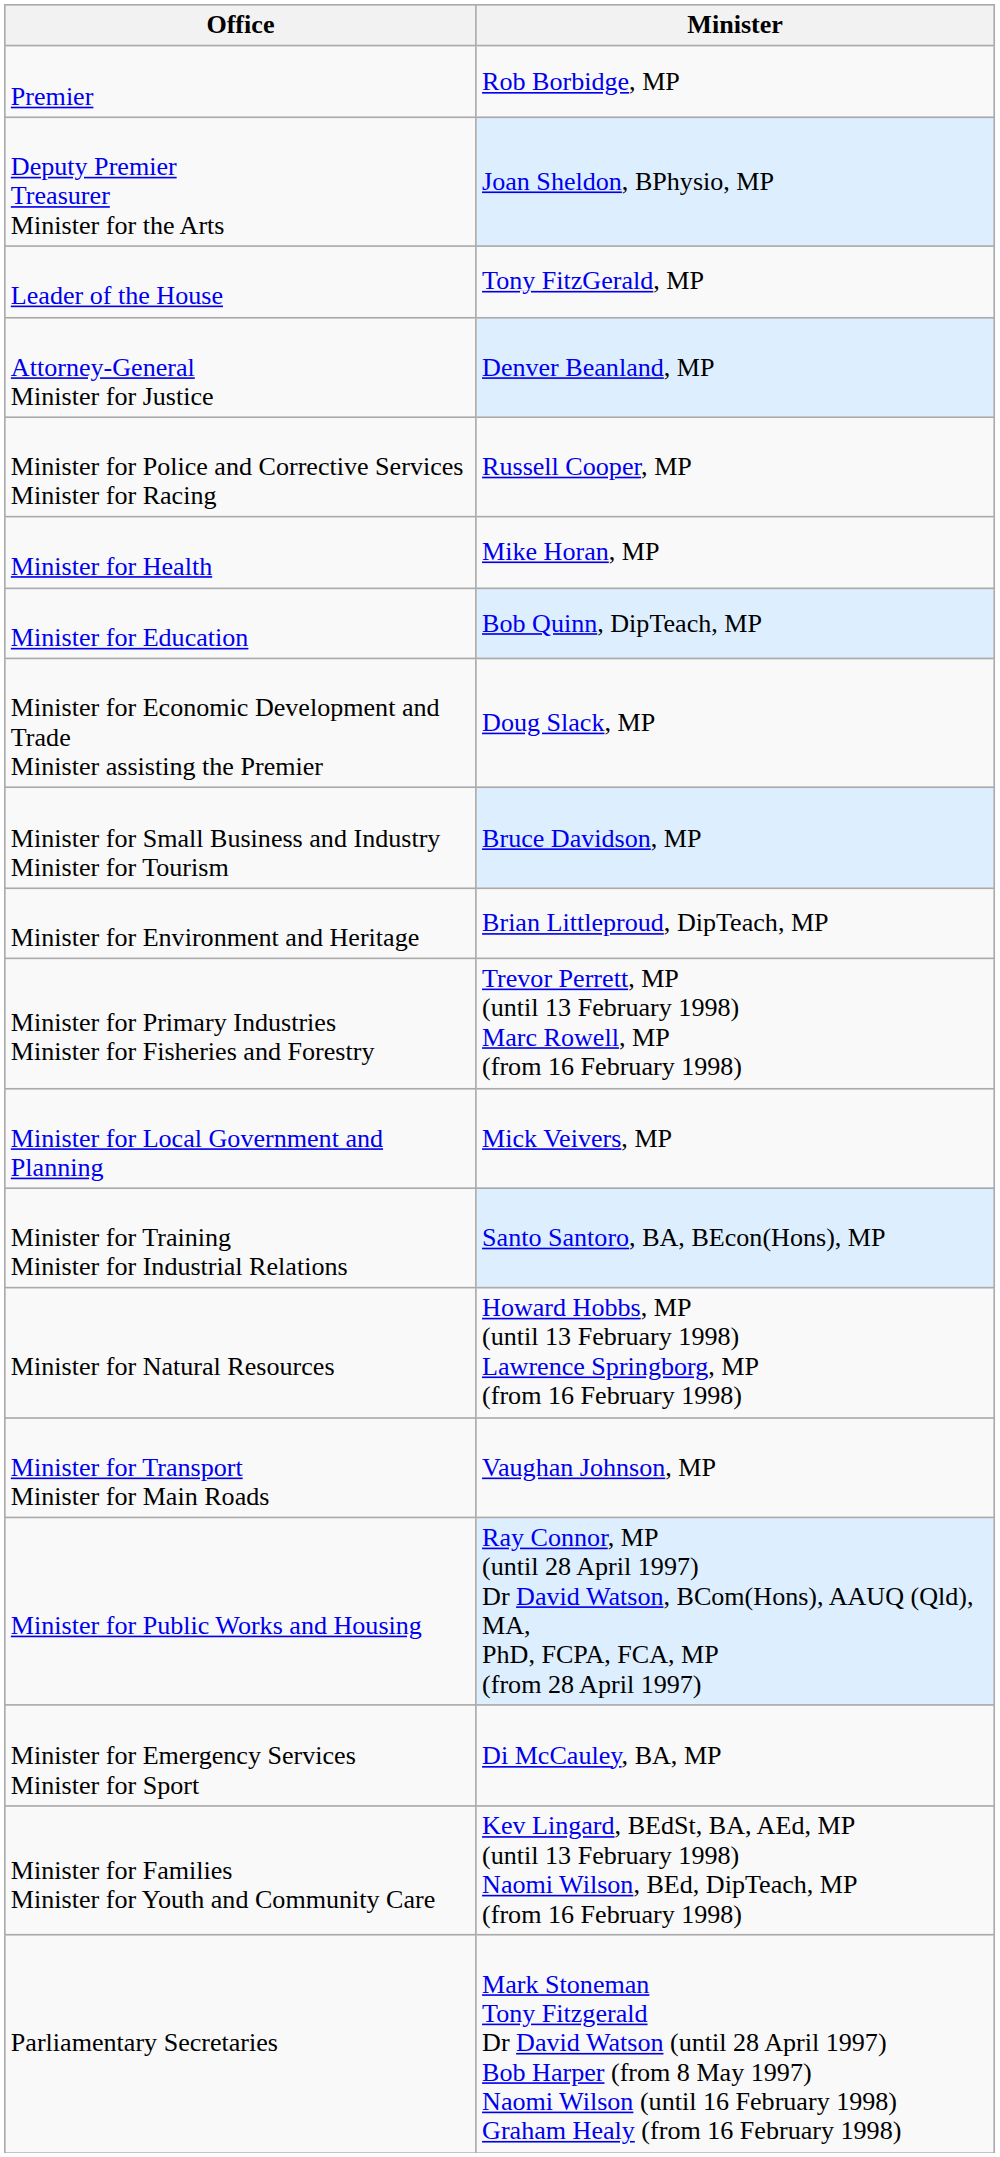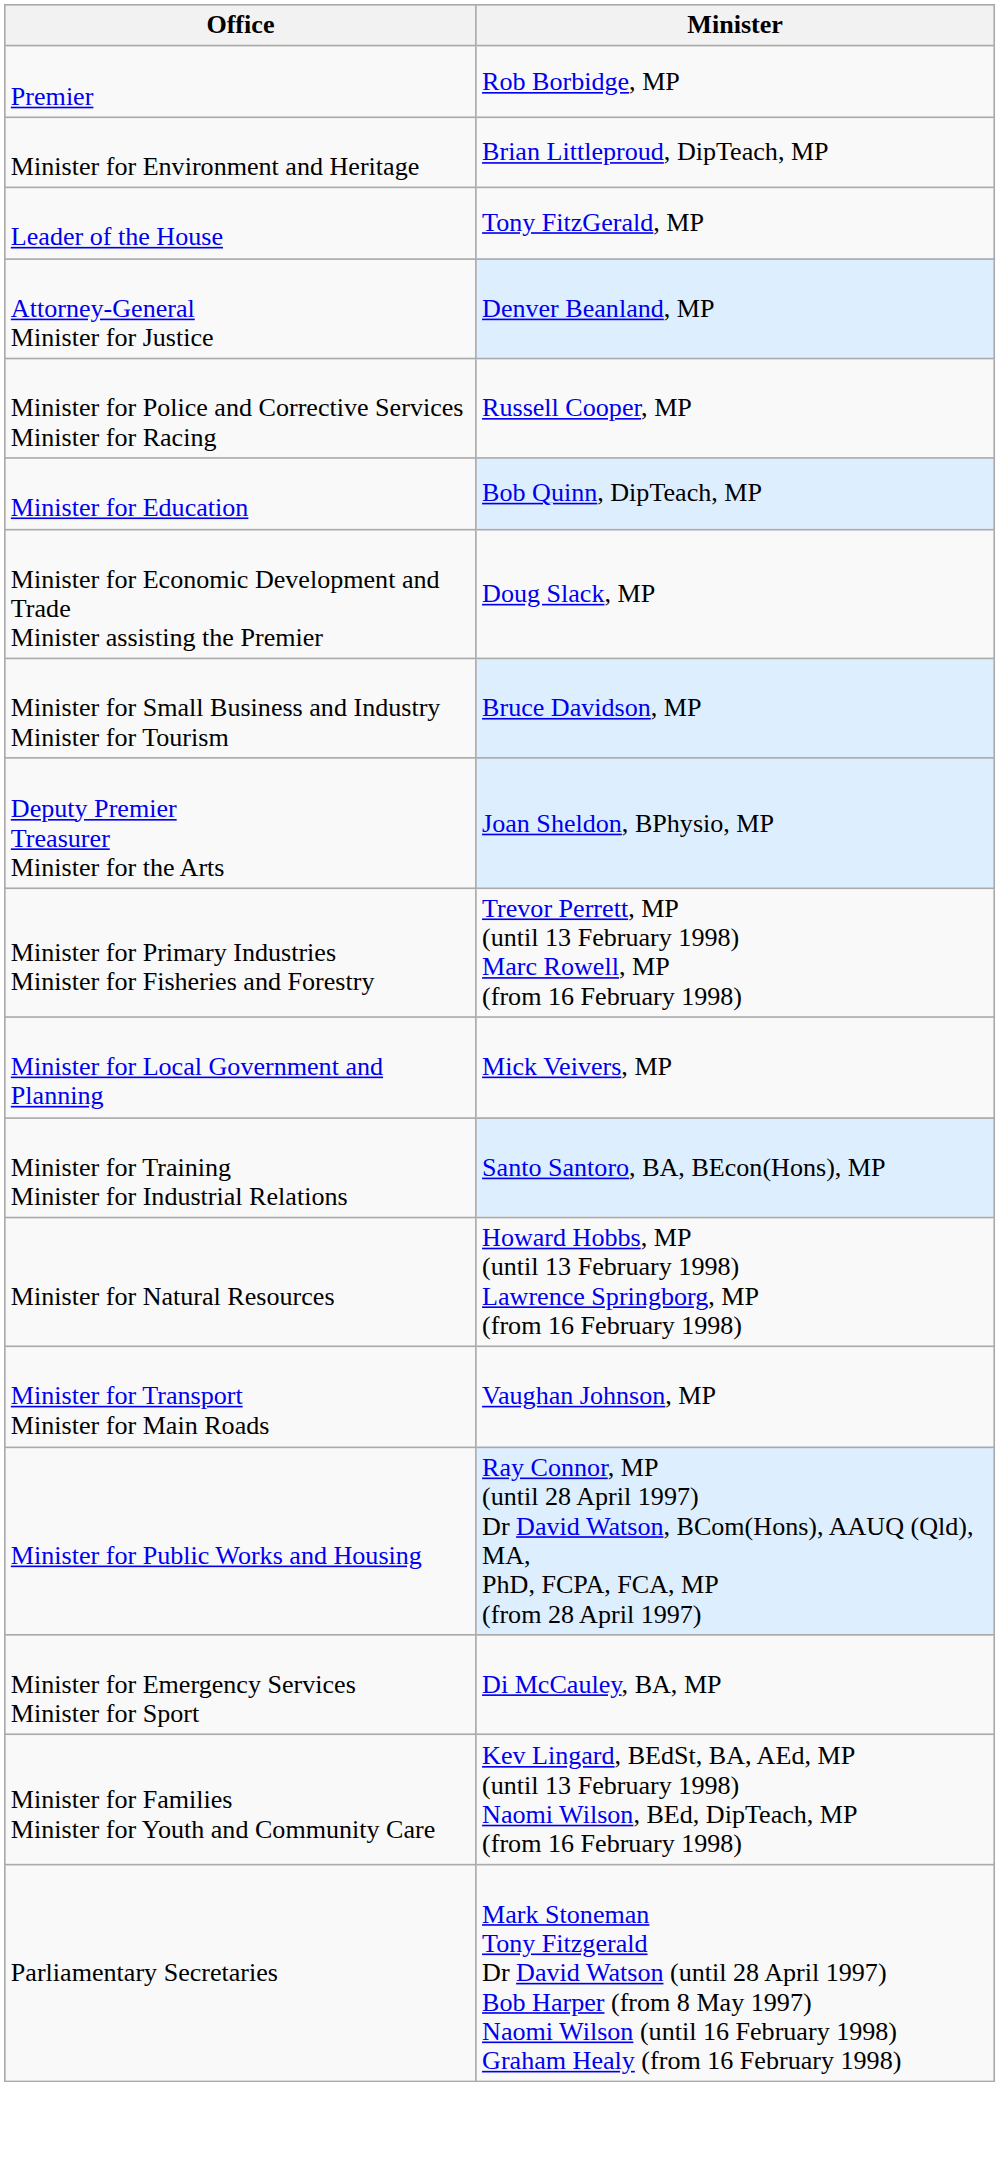rows swapped: Deputy Premier Treasurer Minister for the Arts <-> Minister for Environment and Heritage
- row: Minister for Health | Mike Horan, MP
